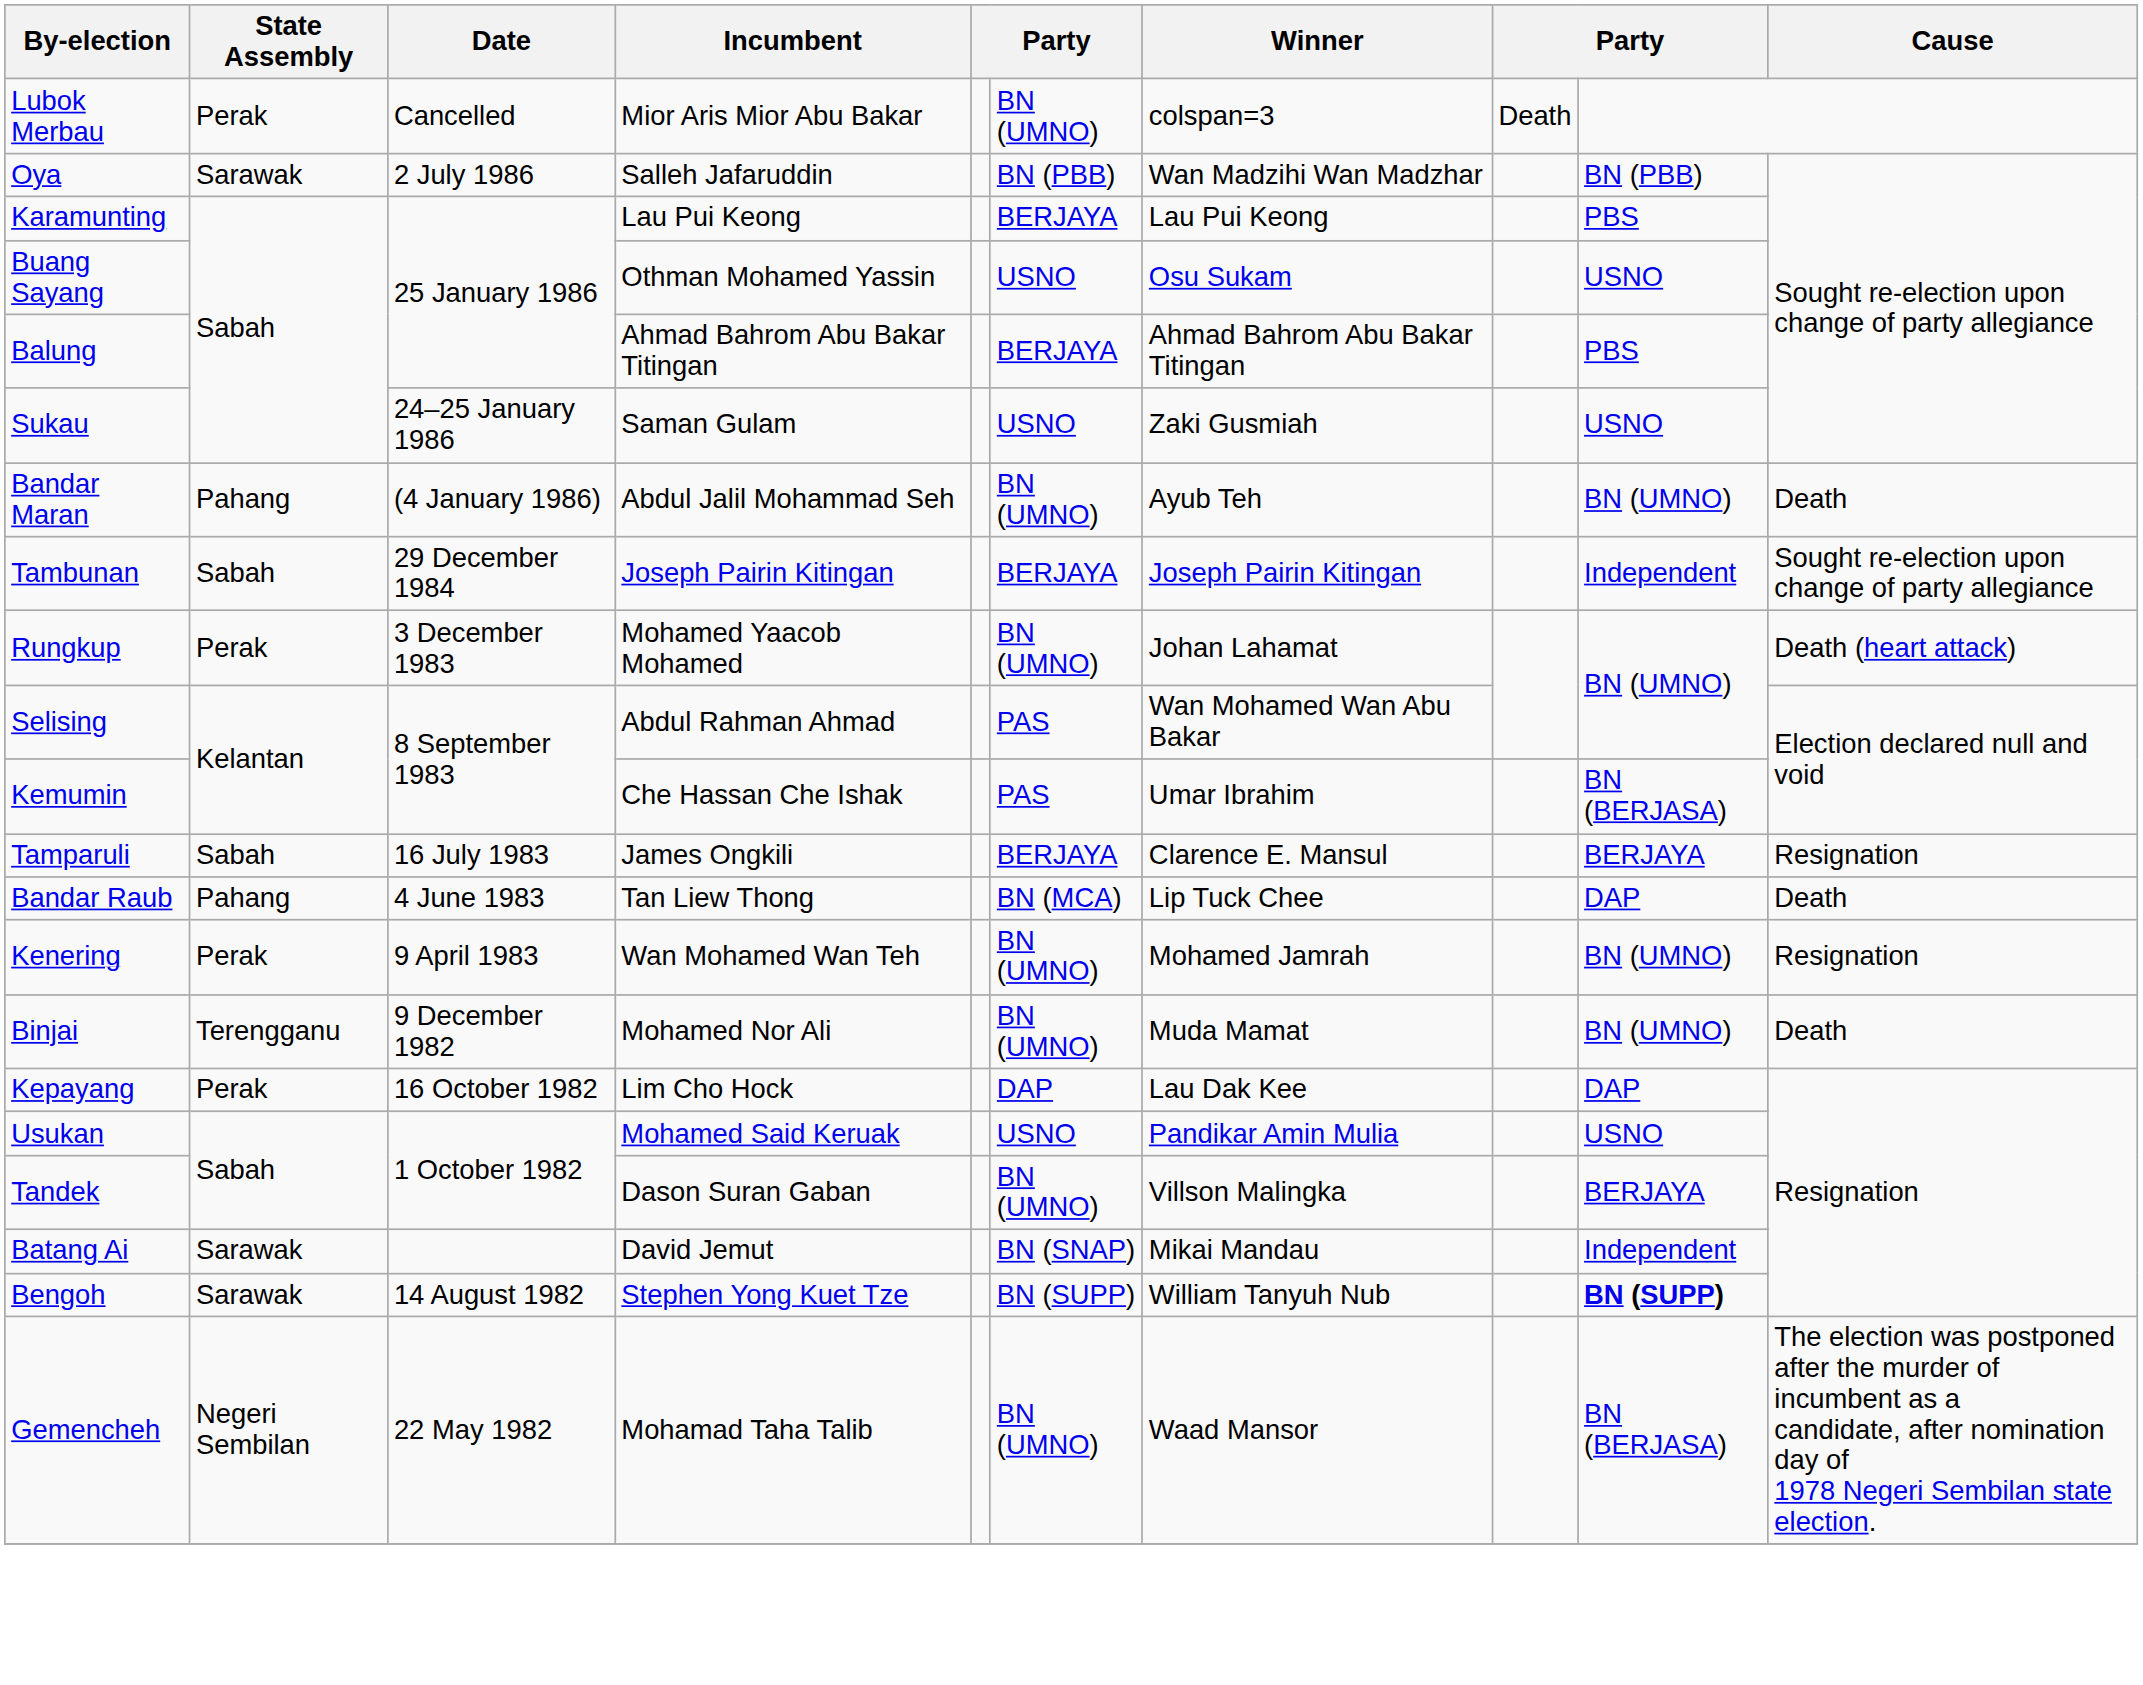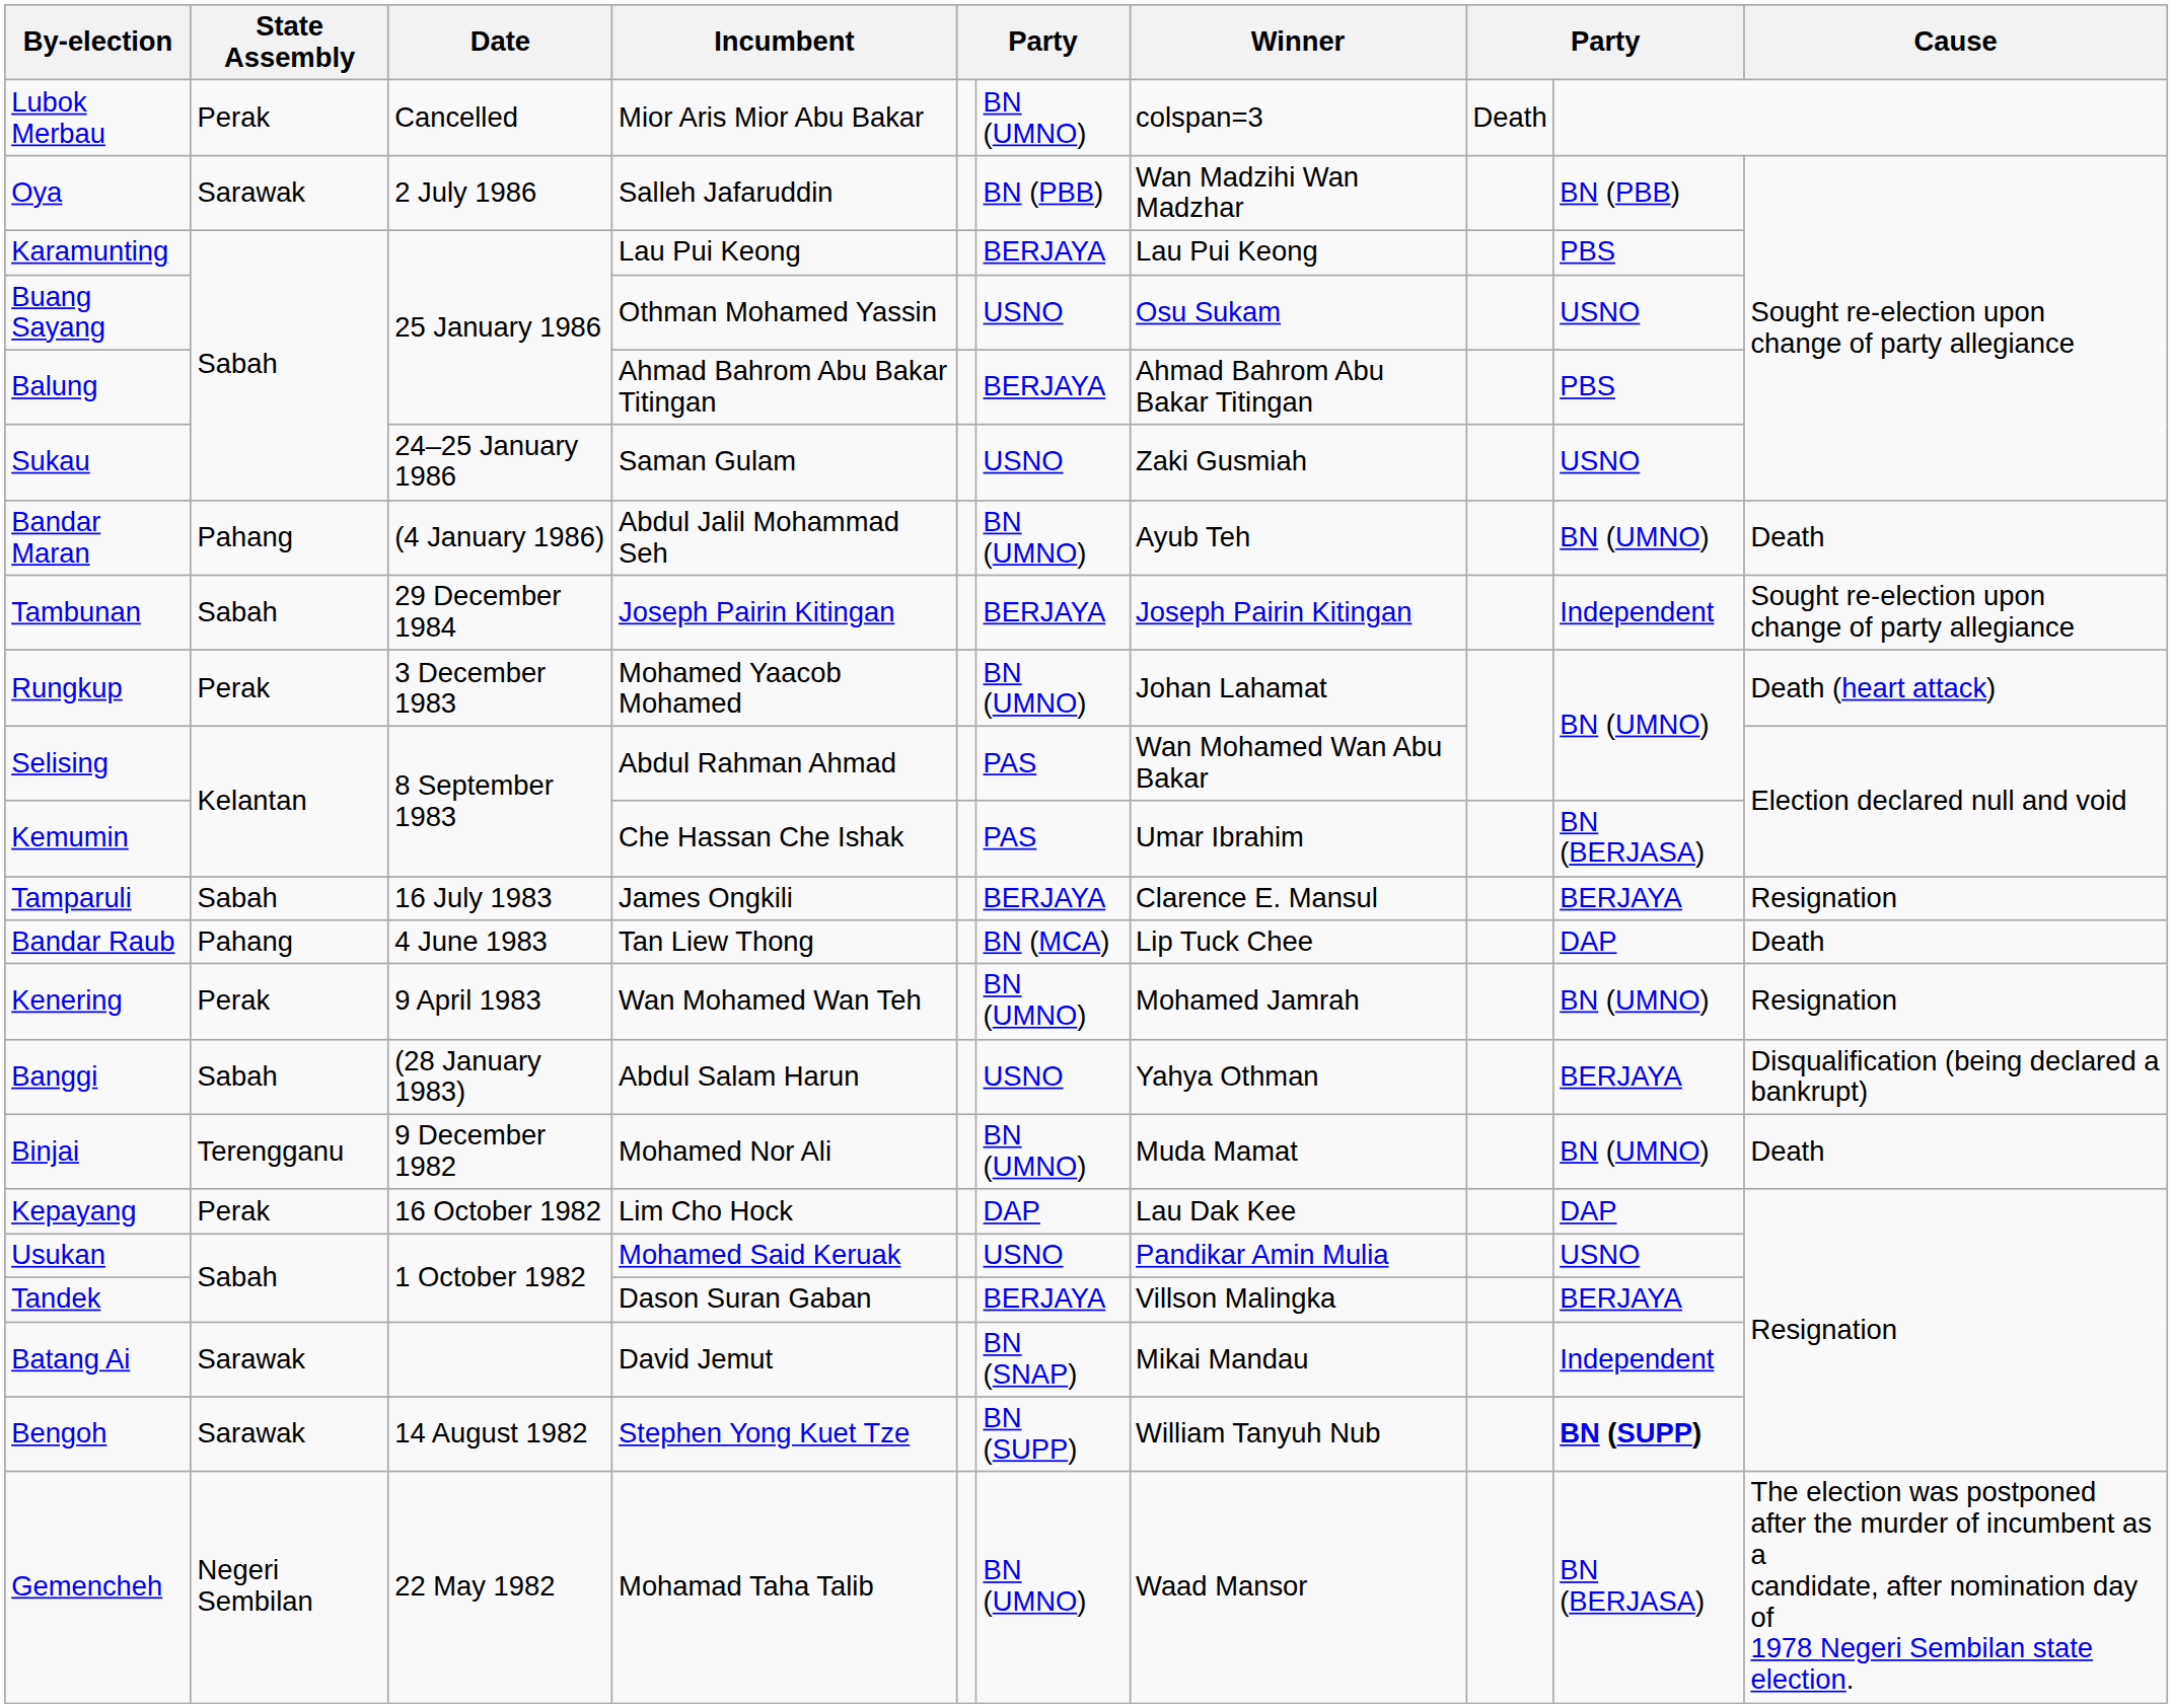+ row: Banggi | Sabah | (28 January 1983) | Abdul Salam Harun | USNO | Yahya Othman | BERJAYA | Disqualification (being declared a bankrupt)
Tandek | column 6: BN (UMNO) -> BERJAYA
